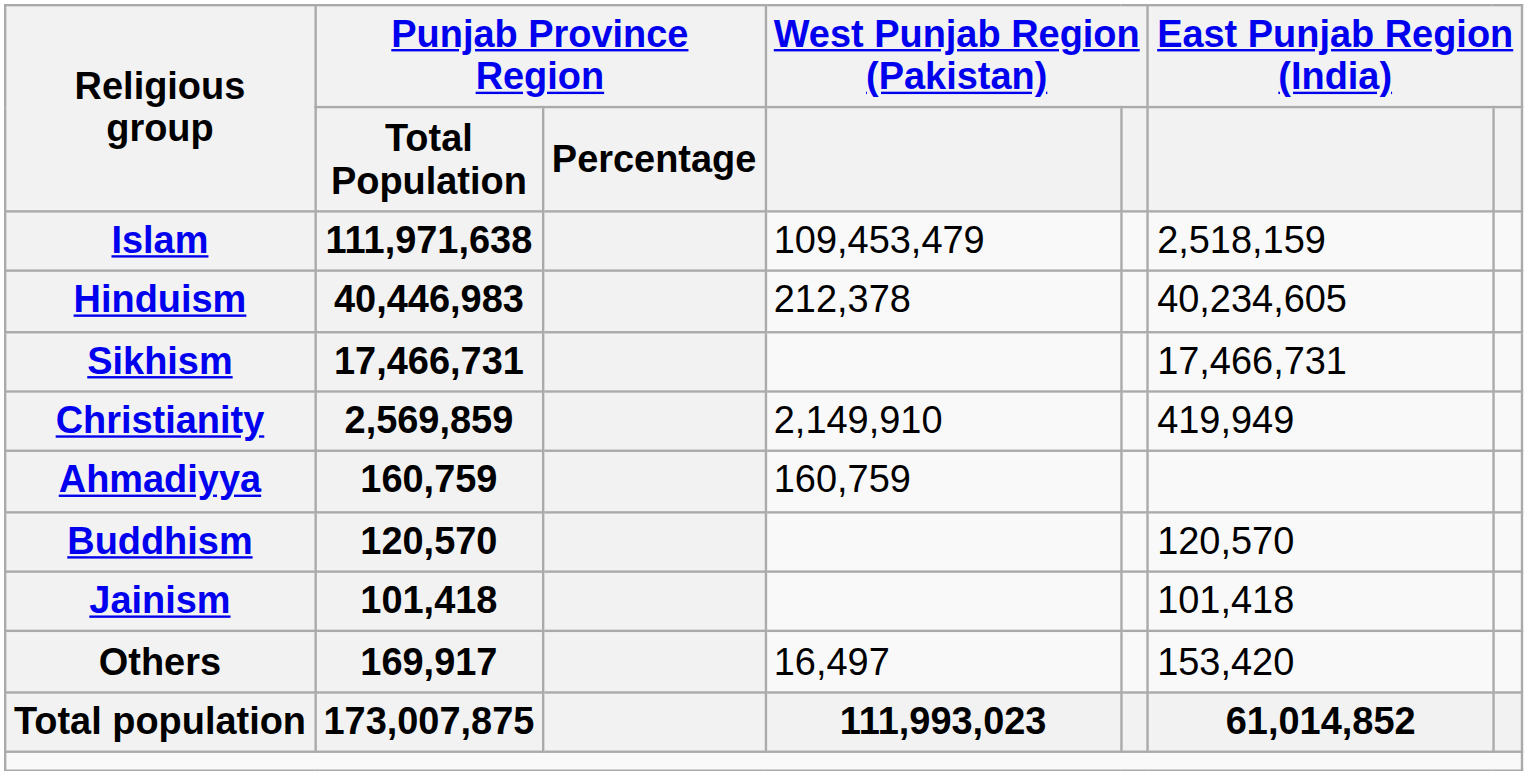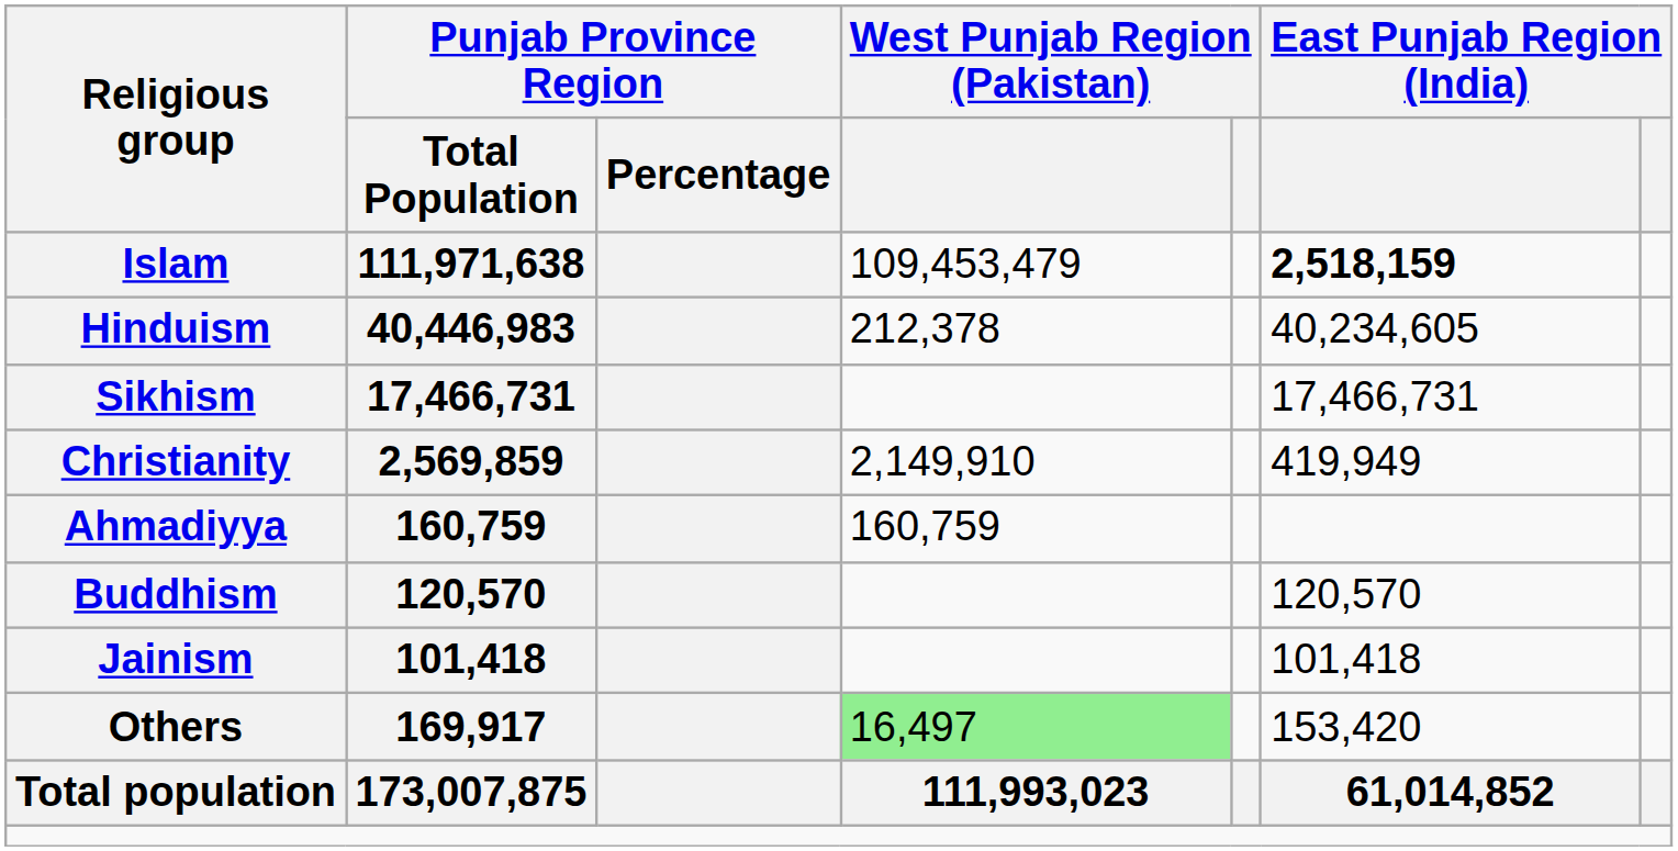Islam | column 6: normal -> bold
Others | column 4: no background -> lightgreen background
